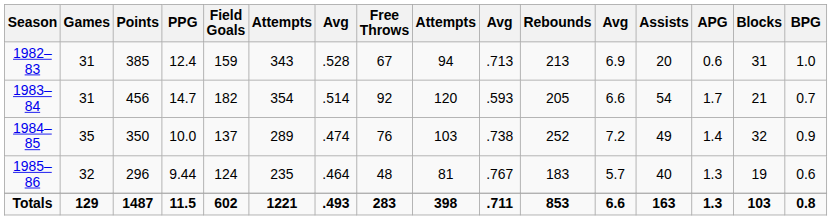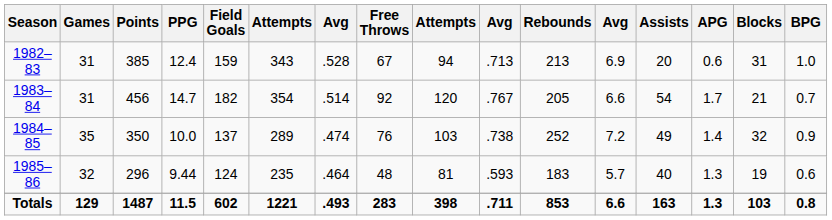1983–84 | column 10: .593 -> .767
1985–86 | column 10: .767 -> .593
